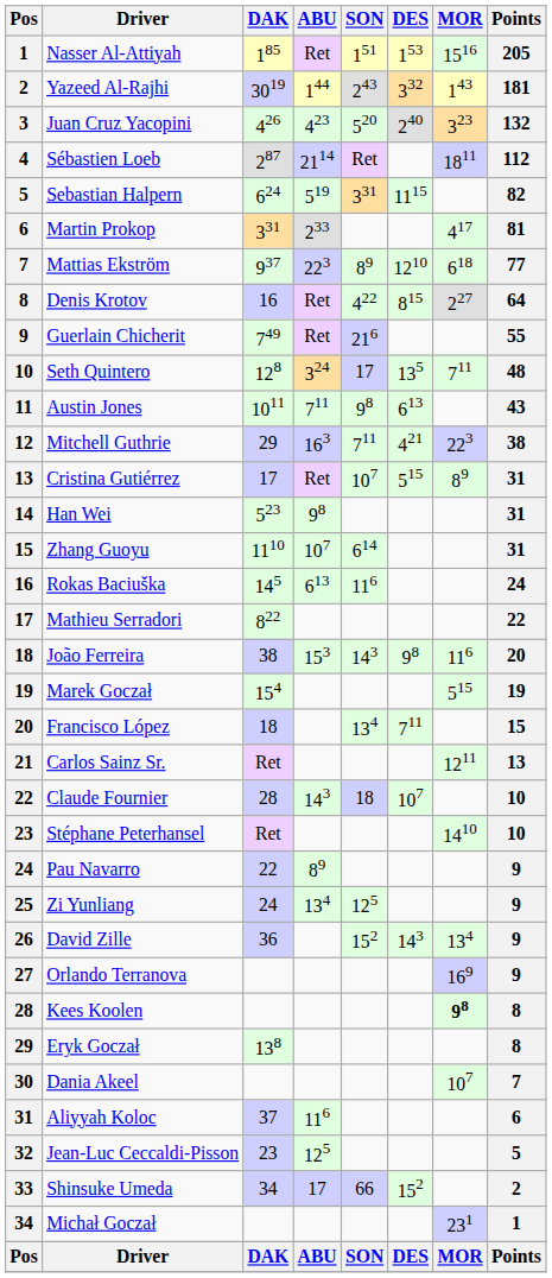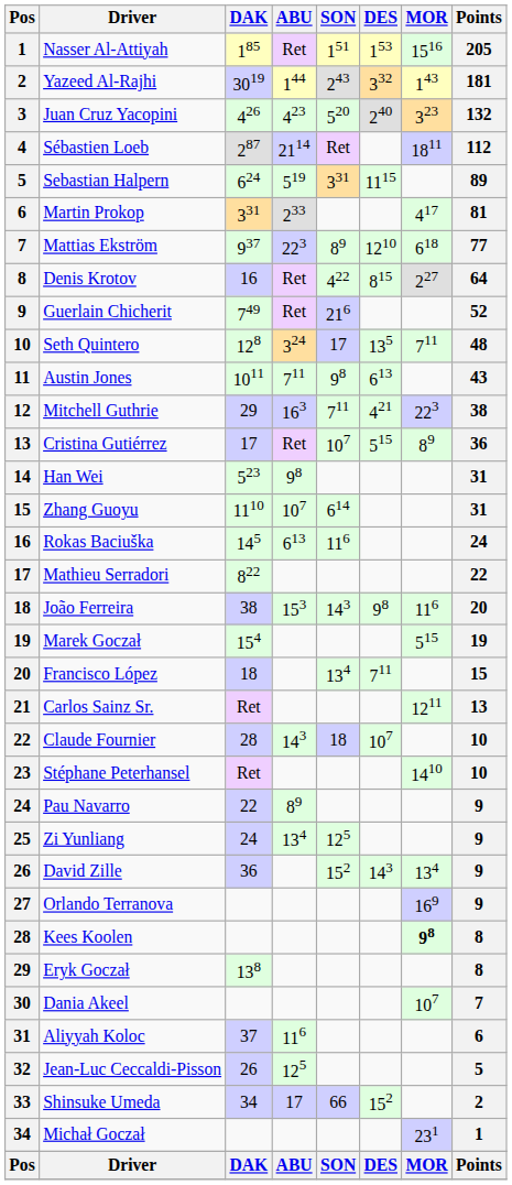Sebastian Halpern | Points: 82 -> 89
Guerlain Chicherit | Points: 55 -> 52
Cristina Gutiérrez | Points: 31 -> 36
Jean-Luc Ceccaldi-Pisson | DAK: 23 -> 26
